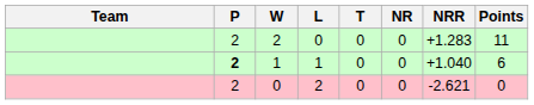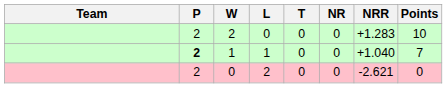row 2 | Points: 11 -> 10
row 3 | Points: 6 -> 7
